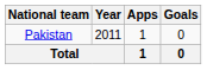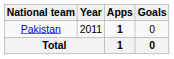Pakistan | Apps: normal -> bold
